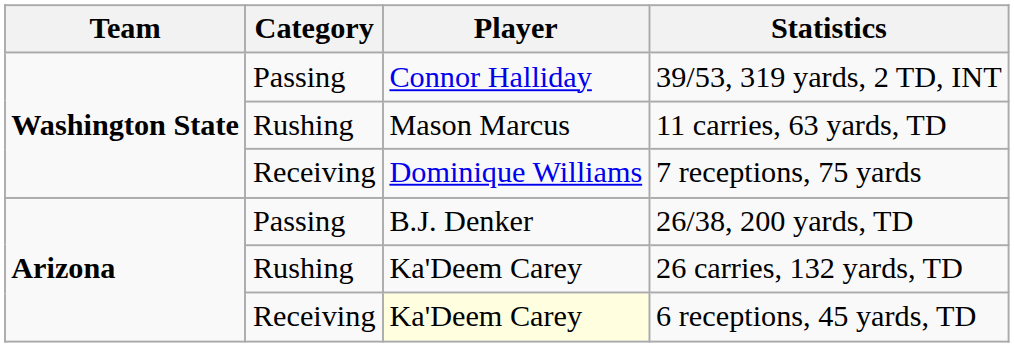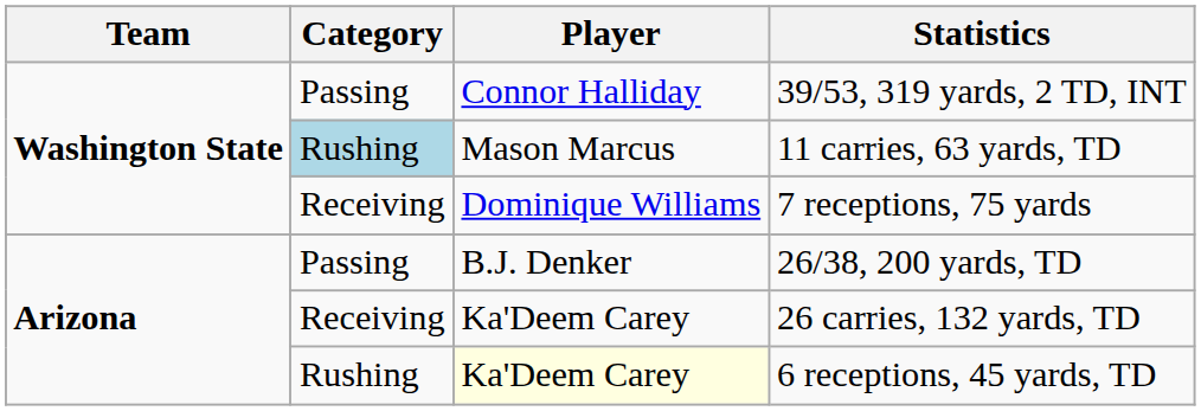11 carries, 63 yards, TD | Category: no background -> lightblue background
26 carries, 132 yards, TD | Category: Rushing -> Receiving
6 receptions, 45 yards, TD | Category: Receiving -> Rushing
